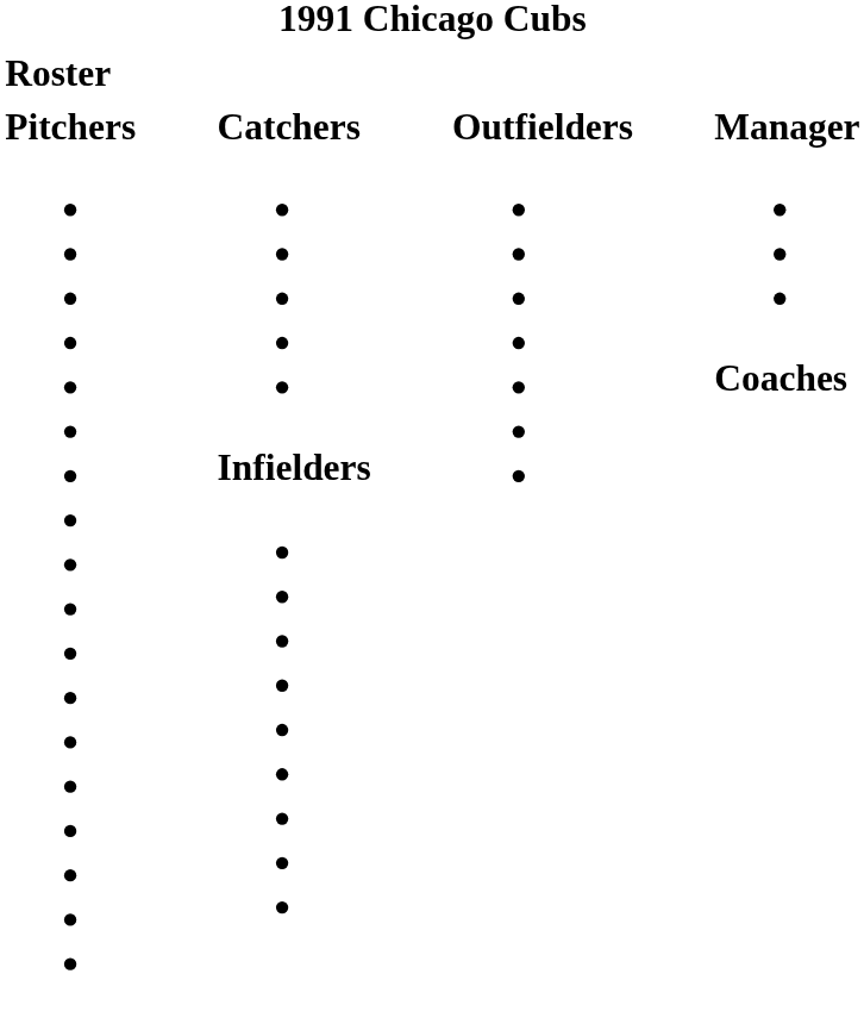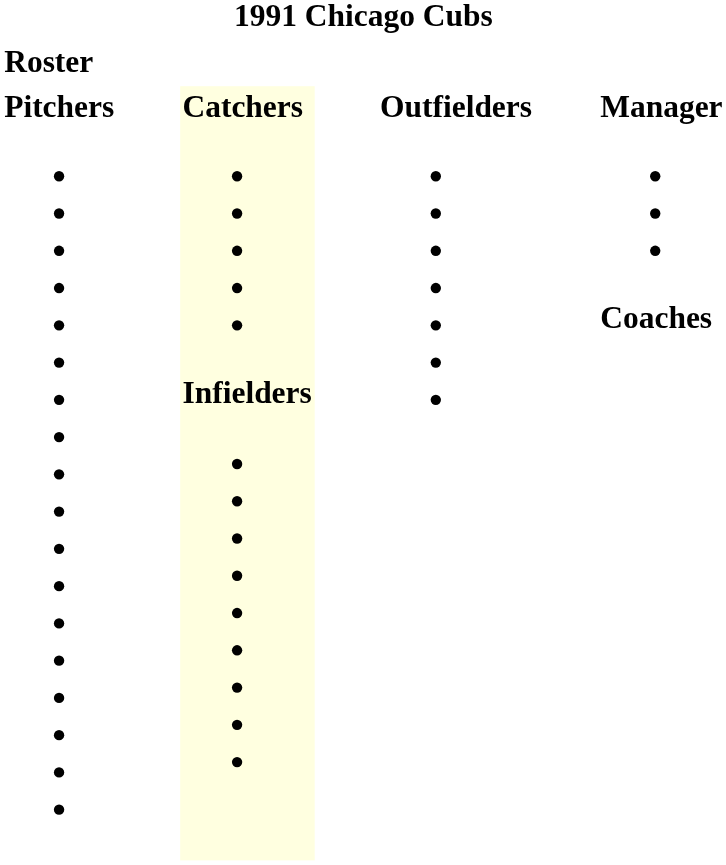Pitchers | column 2: no background -> lightyellow background
